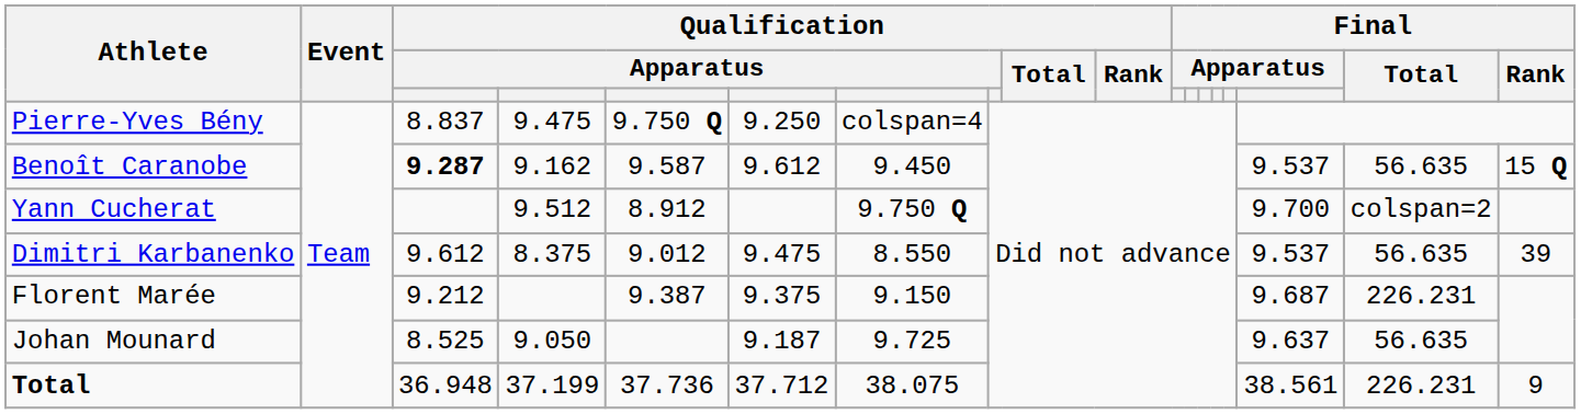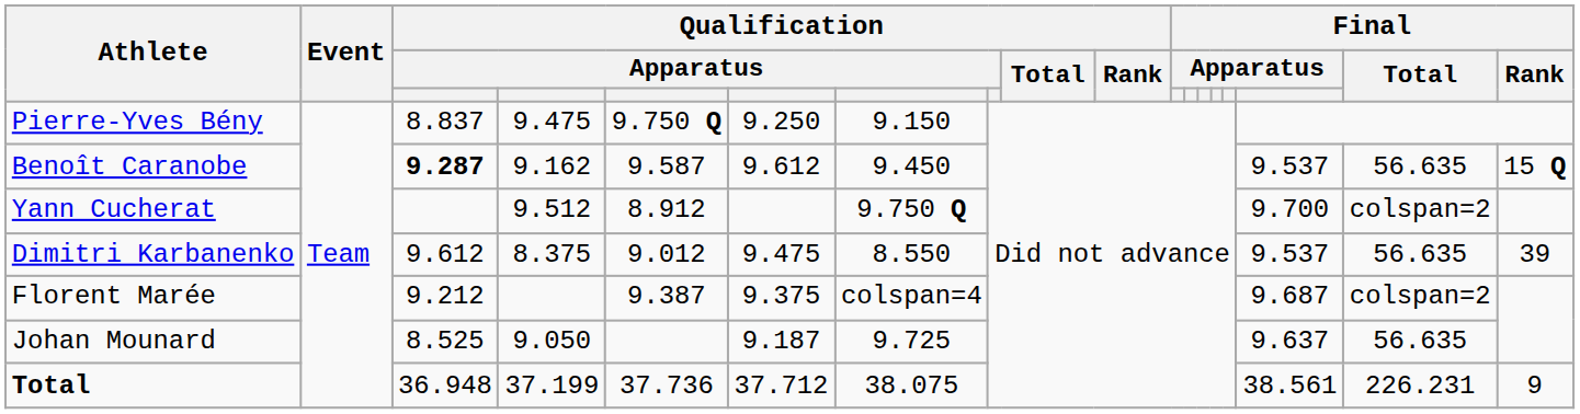Pierre-Yves Bény | column 7: colspan=4 -> 9.150
Florent Marée | column 7: 9.150 -> colspan=4
Florent Marée | Final / Total: 226.231 -> colspan=2
